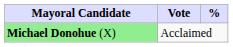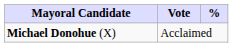Michael Donohue (X) | Mayoral Candidate: lightgreen background -> no background
